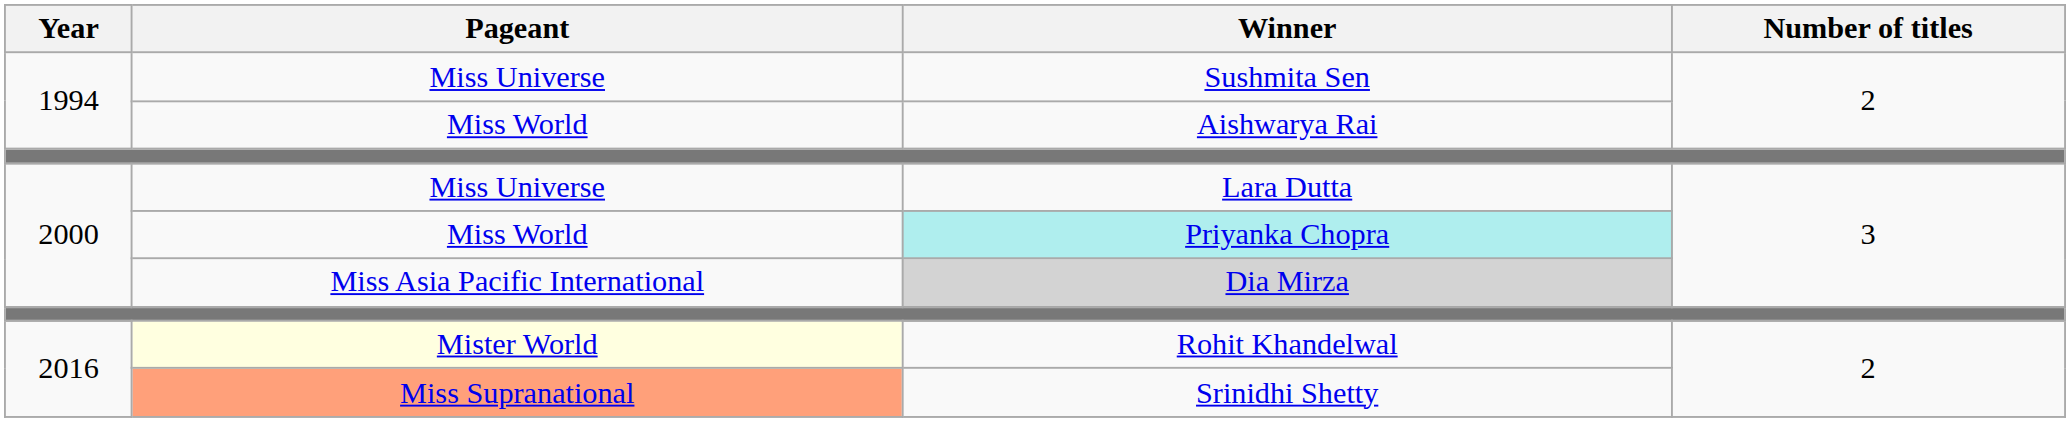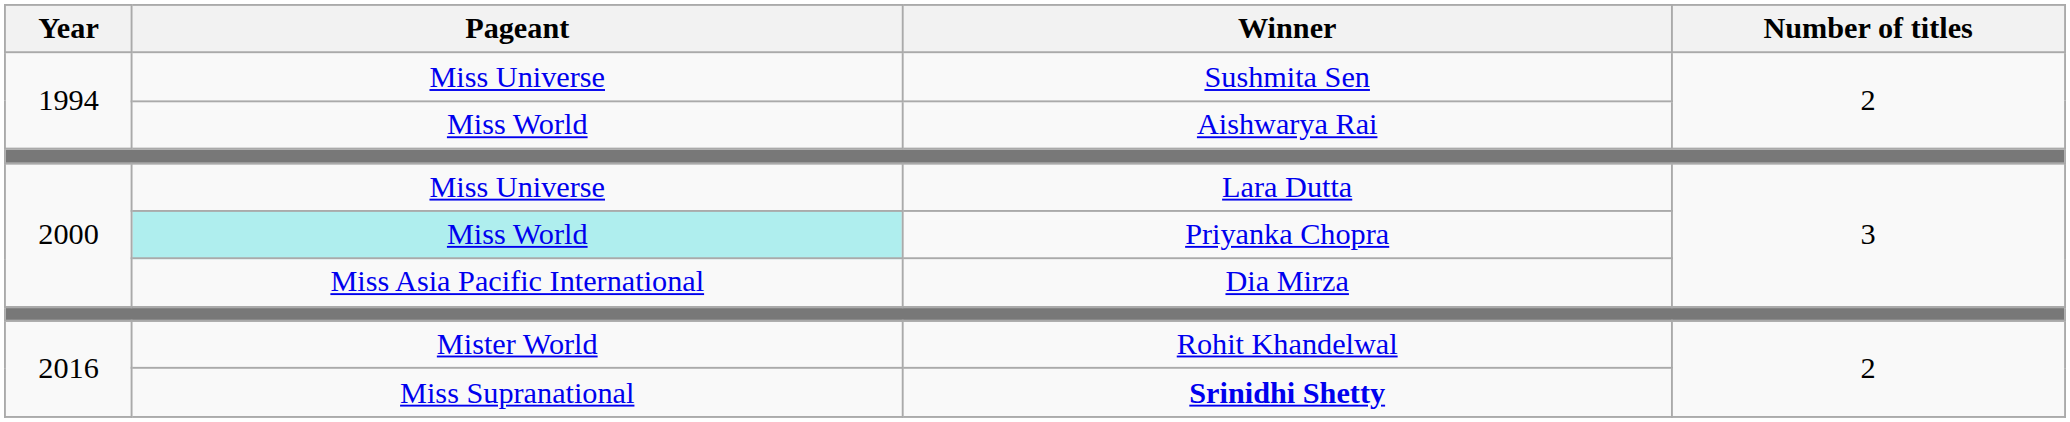Priyanka Chopra | Pageant: no background -> paleturquoise background
Priyanka Chopra | Winner: paleturquoise background -> no background
Dia Mirza | Winner: lightgrey background -> no background
Rohit Khandelwal | Pageant: lightyellow background -> no background
Srinidhi Shetty | Pageant: lightsalmon background -> no background
Srinidhi Shetty | Winner: normal -> bold
